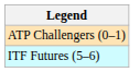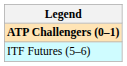row 2 | column 1: normal -> bold
